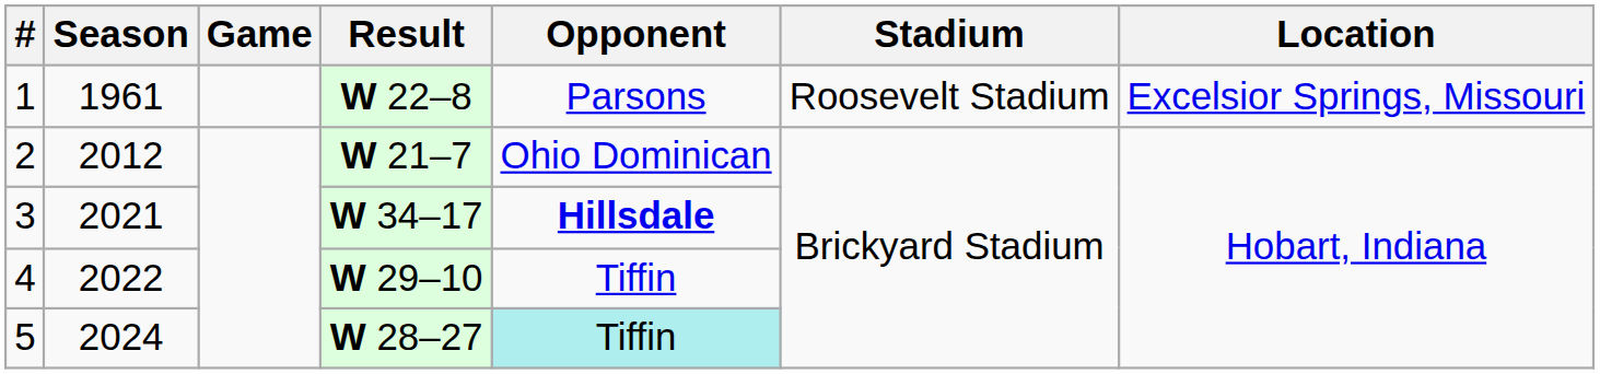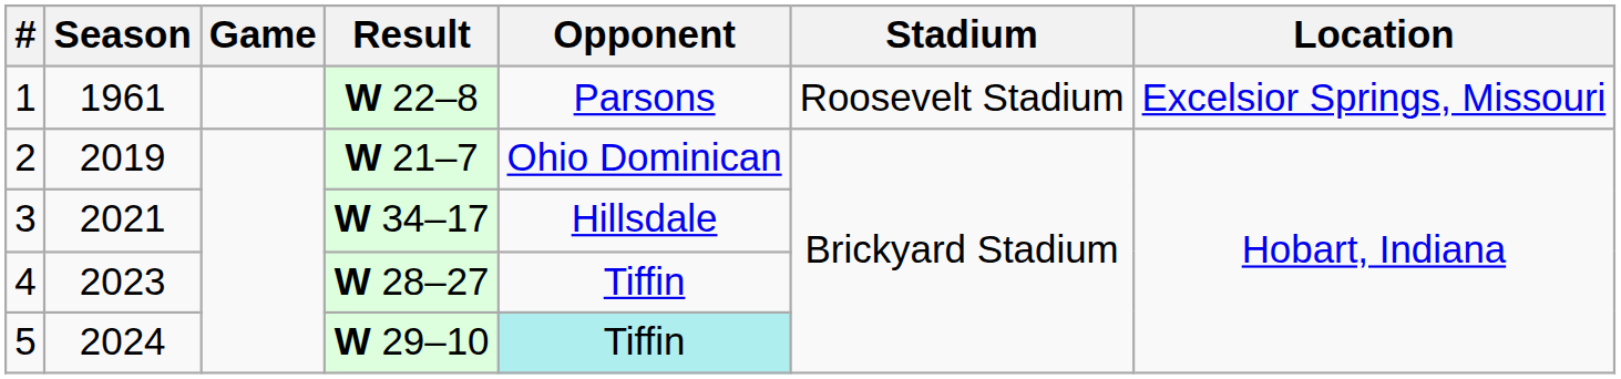2 | Season: 2012 -> 2019
3 | Opponent: bold -> normal
4 | Season: 2022 -> 2023
4 | Result: W 29–10 -> W 28–27
5 | Result: W 28–27 -> W 29–10
